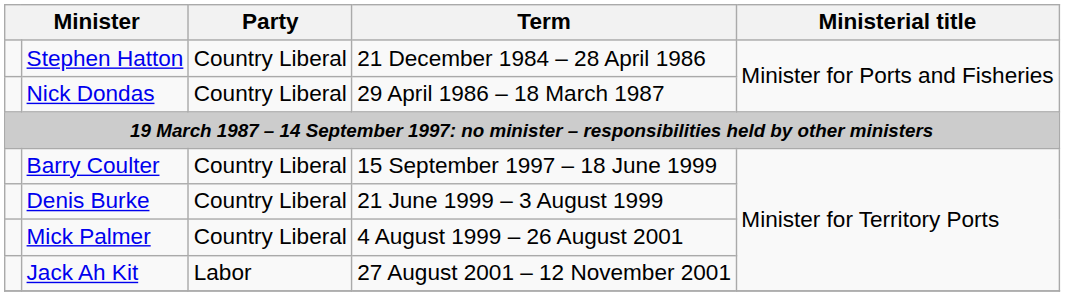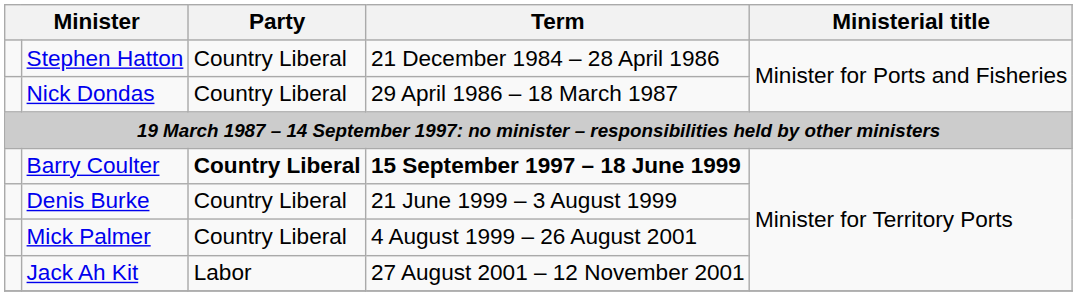Barry Coulter | Party: normal -> bold
Barry Coulter | Term: normal -> bold
